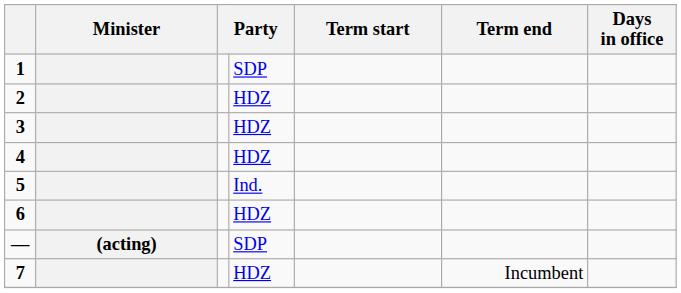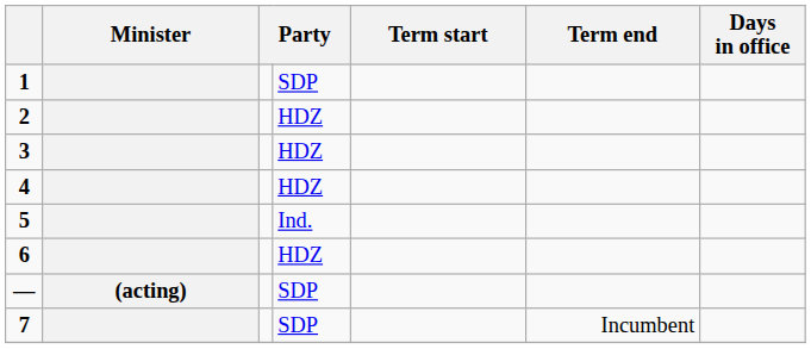7 | column 4: HDZ -> SDP
